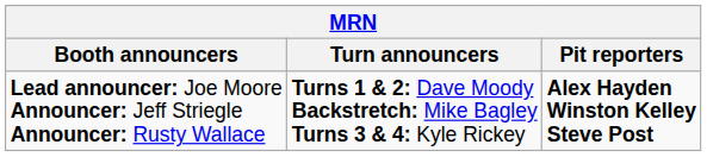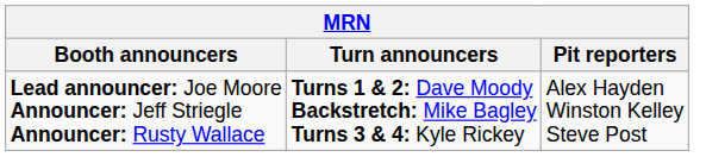row 3 | Pit reporters: bold -> normal
